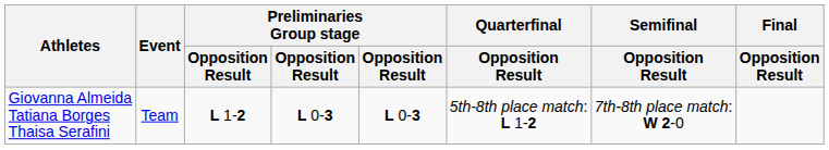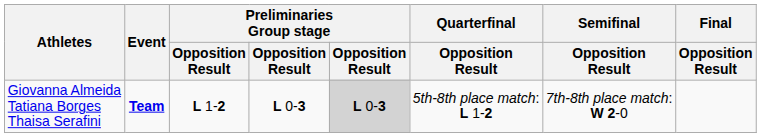Giovanna Almeida Tatiana Borges Thaisa Serafini | Event: normal -> bold
Giovanna Almeida Tatiana Borges Thaisa Serafini | column 5: no background -> lightgrey background
